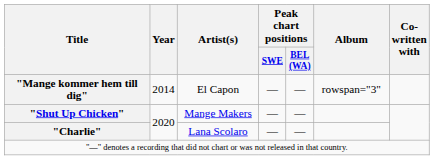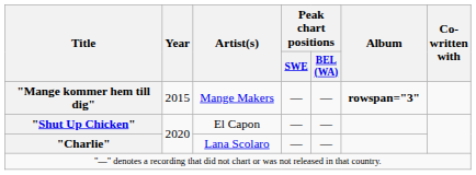"Mange kommer hem till dig" | Year: 2014 -> 2015
"Mange kommer hem till dig" | Artist(s): El Capon -> Mange Makers
"Mange kommer hem till dig" | Album: normal -> bold
"Shut Up Chicken" | Artist(s): Mange Makers -> El Capon
